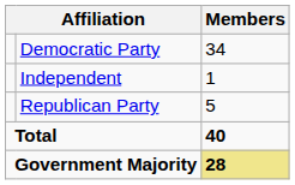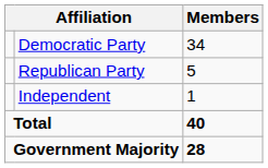rows swapped: Republican Party <-> Independent
Government Majority | Members: khaki background -> no background
